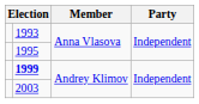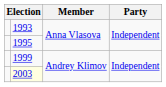1999 | column 2: bold -> normal
2003 | column 2: no background -> lightyellow background
